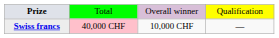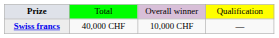Swiss francs | column 2: pink background -> no background
